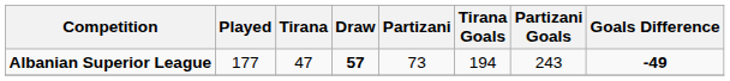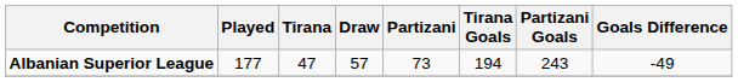Albanian Superior League | Draw: bold -> normal
Albanian Superior League | Goals Difference: bold -> normal
